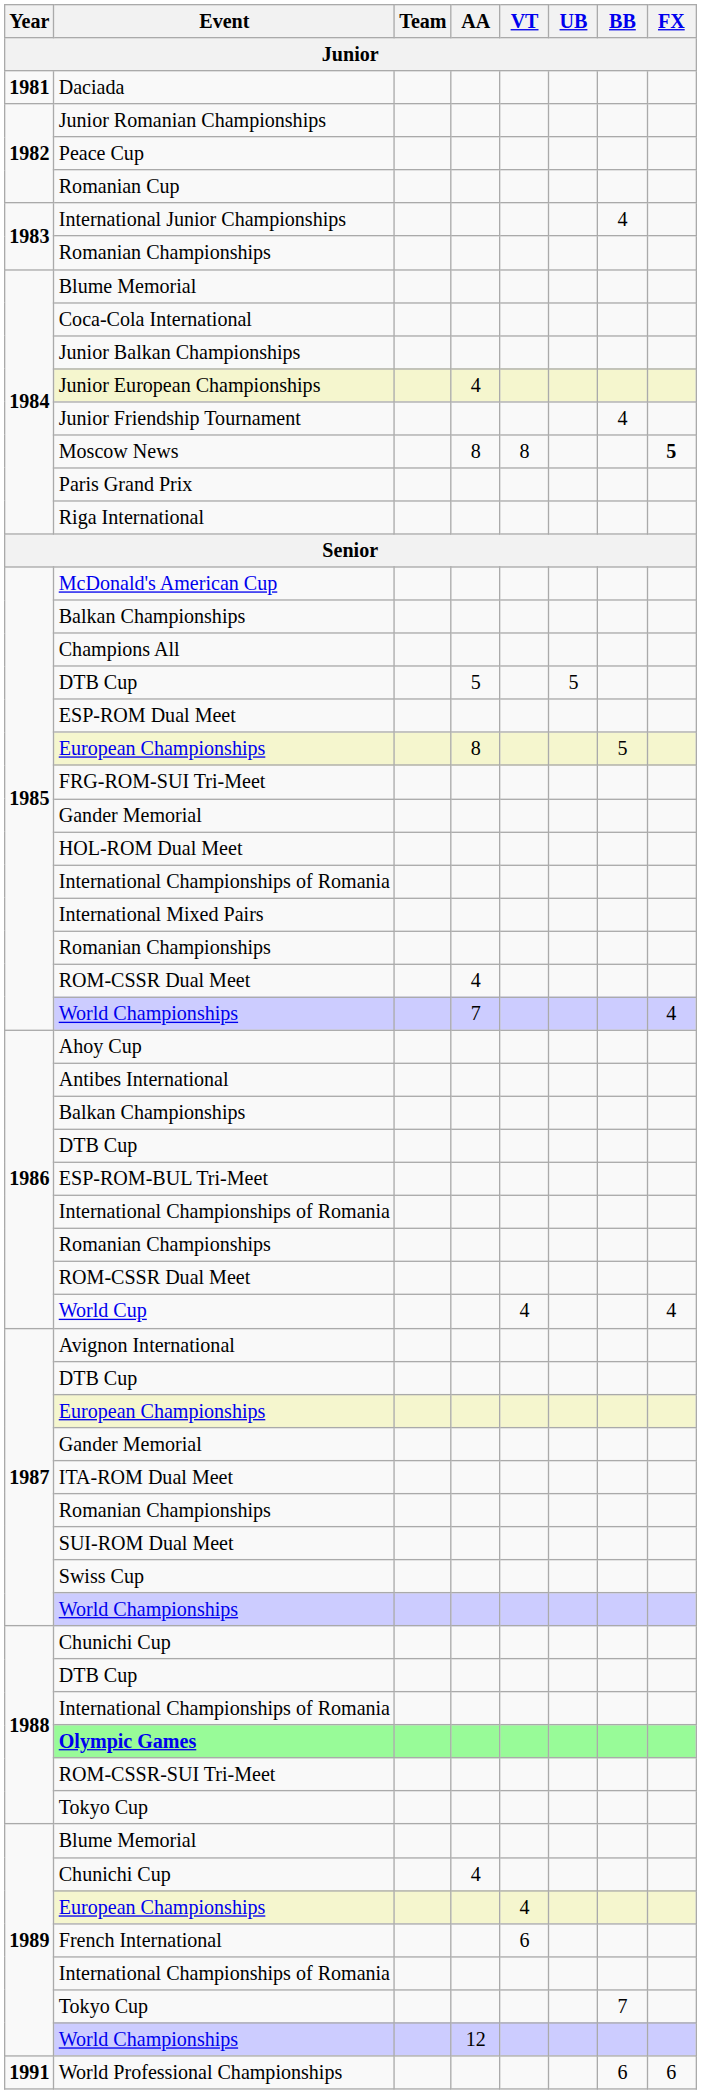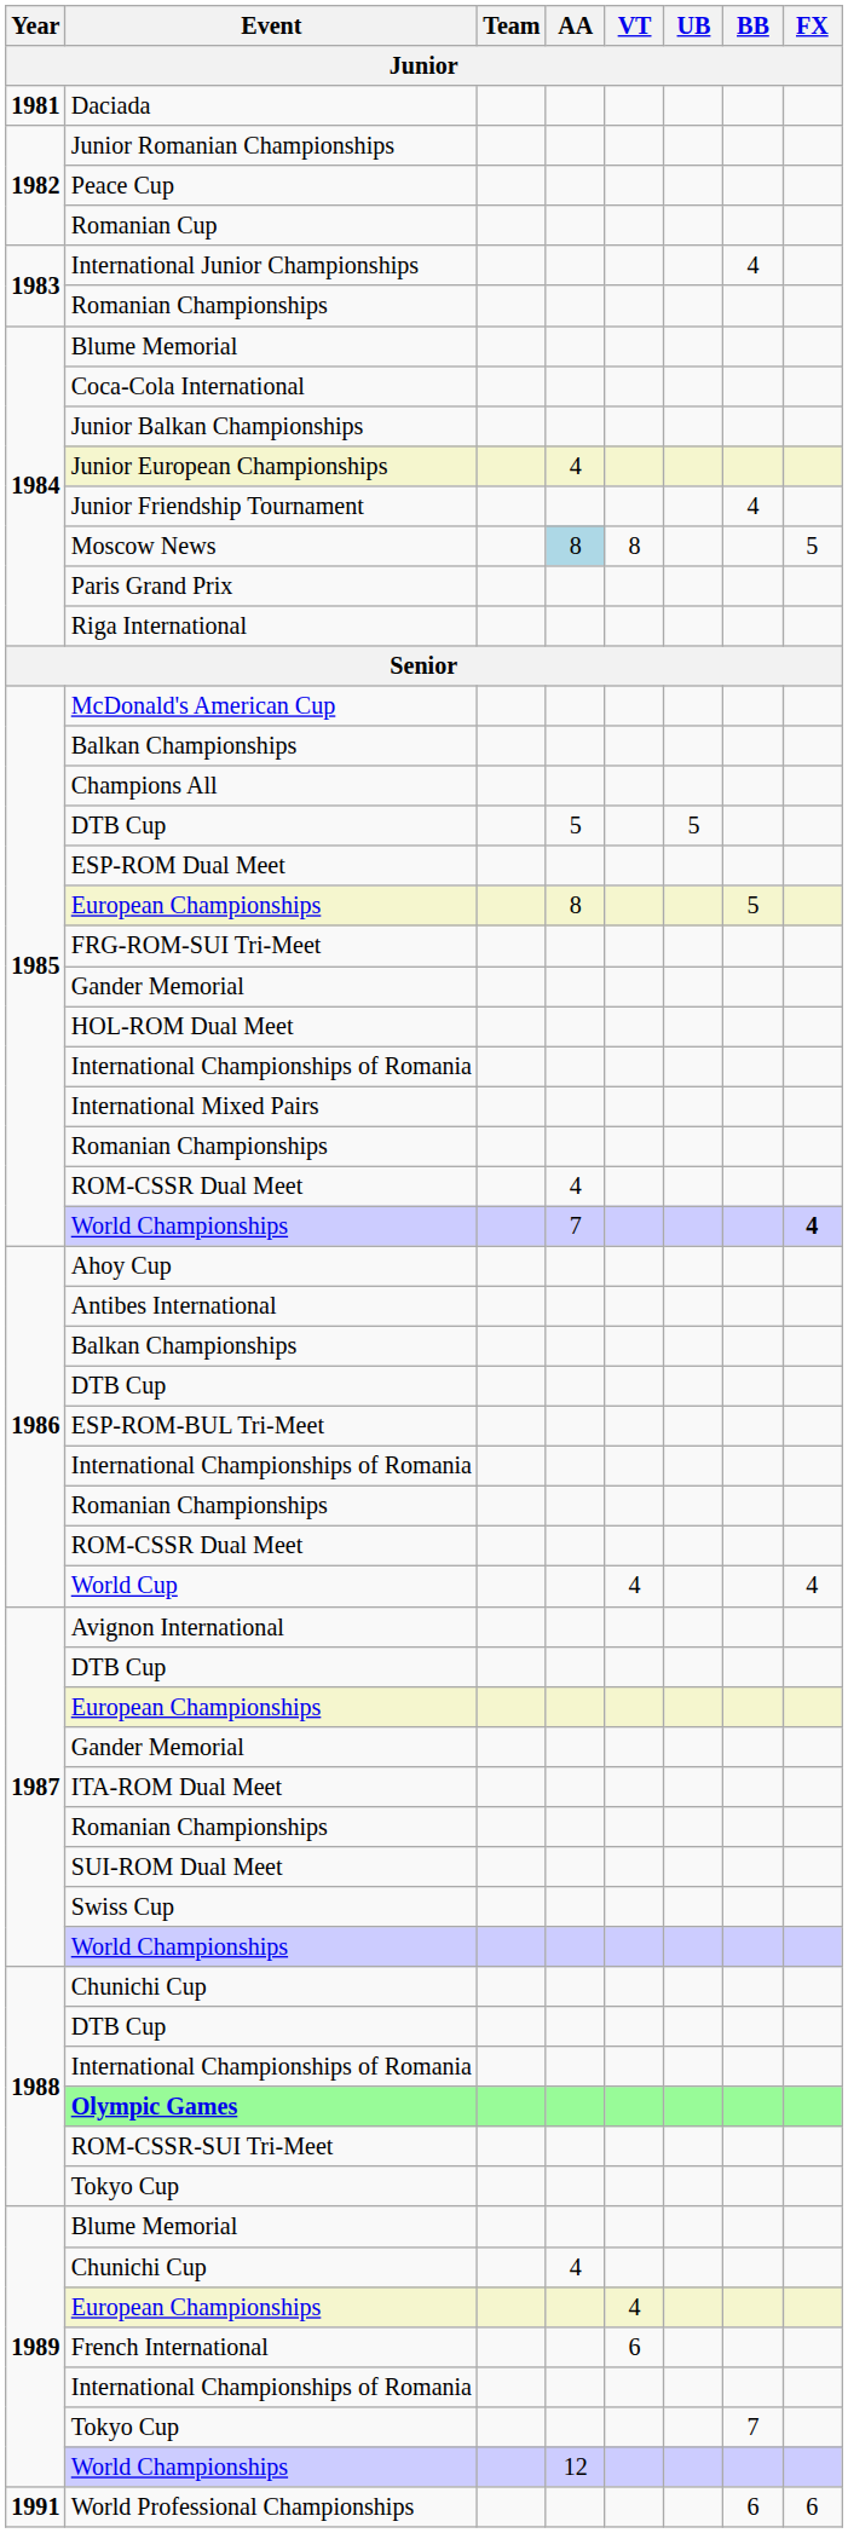Moscow News | AA: no background -> lightblue background
Moscow News | FX: bold -> normal
1985 / World Championships | FX: normal -> bold
